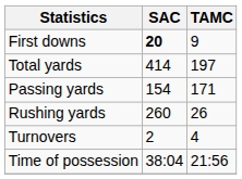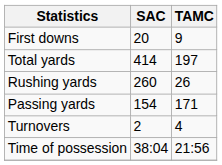First downs | SAC: bold -> normal
rows swapped: Rushing yards <-> Passing yards
